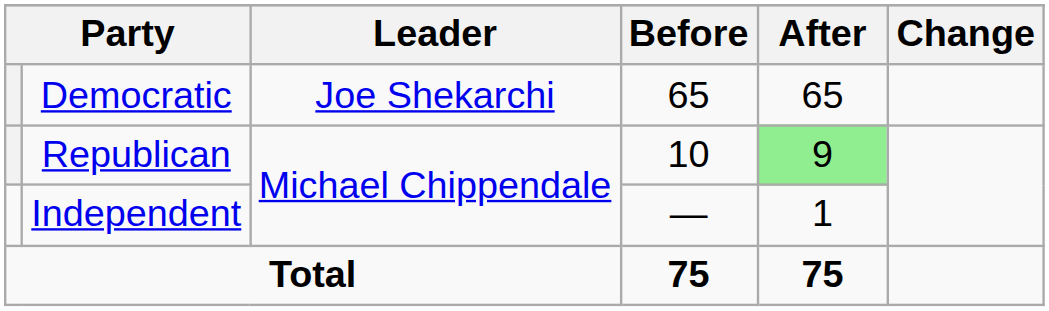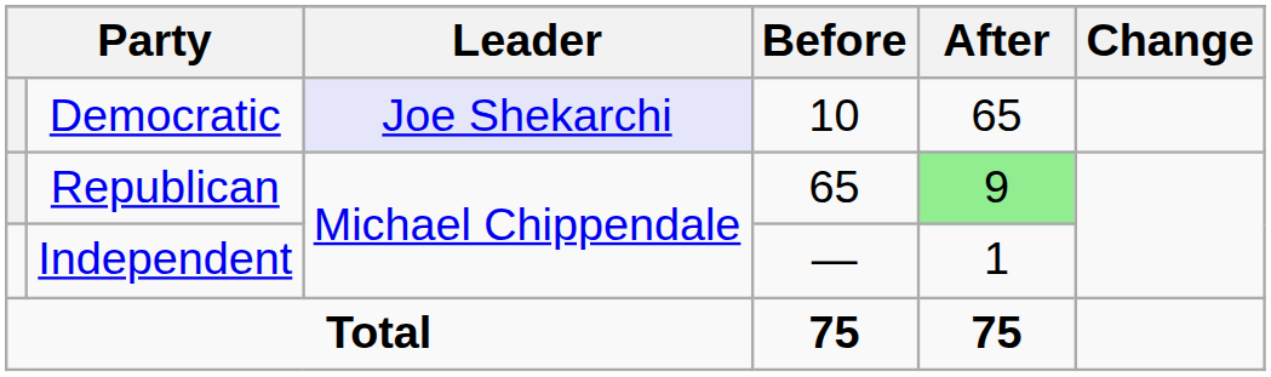Democratic | Leader: no background -> lavender background
Democratic | Before: 65 -> 10
Republican | Before: 10 -> 65
